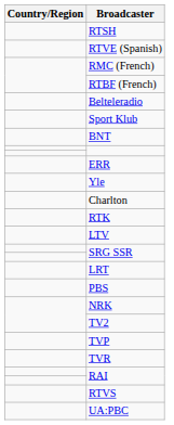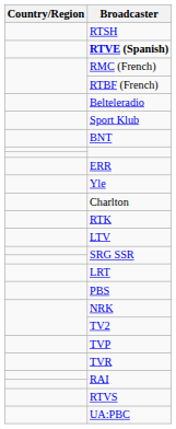row 3 | Broadcaster: normal -> bold
